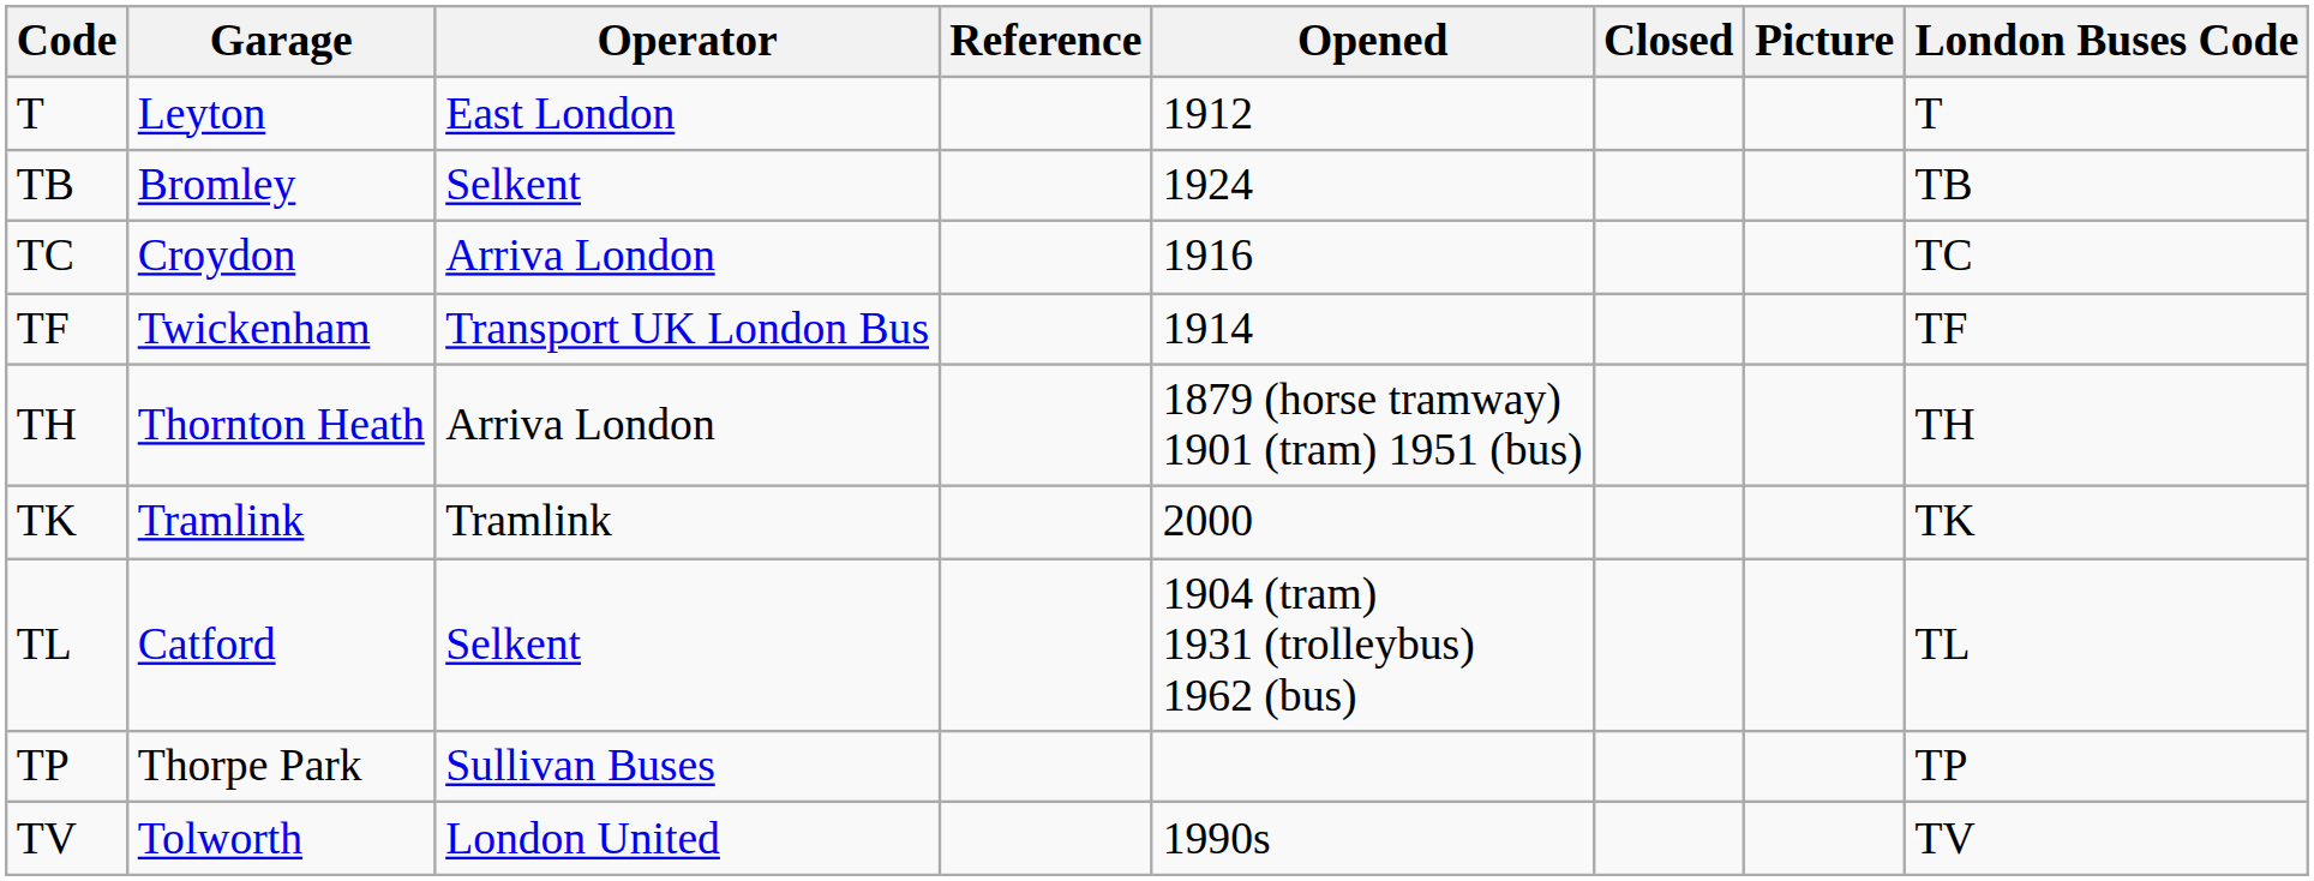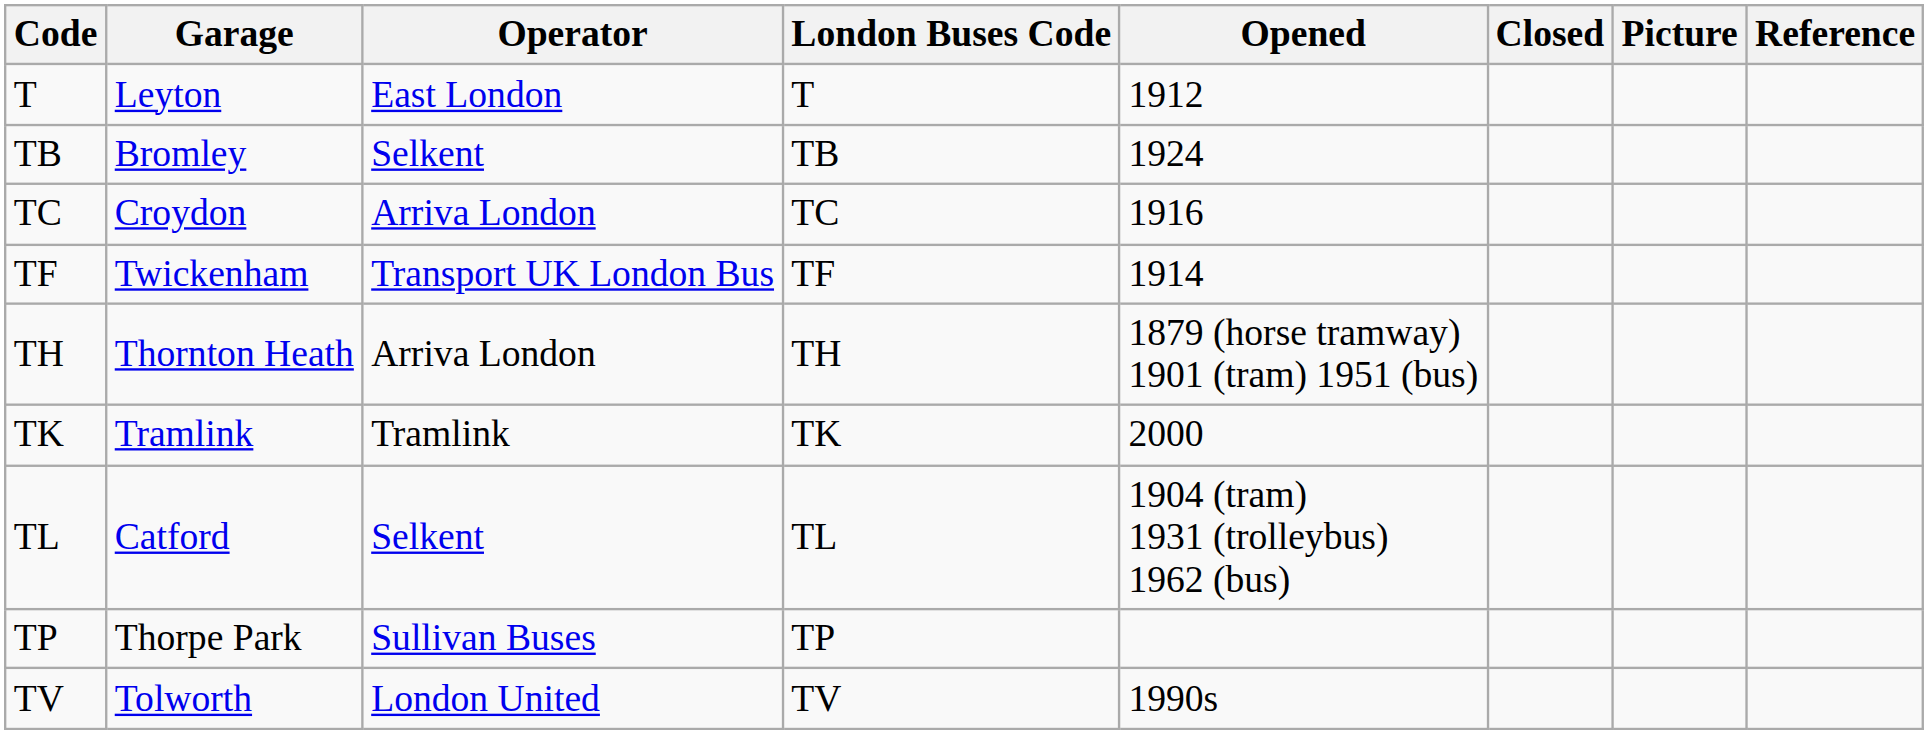columns swapped: London Buses Code <-> Reference
